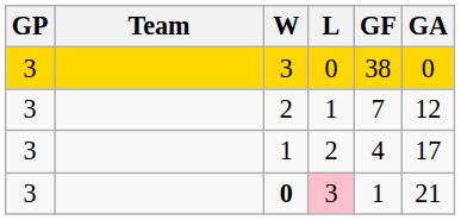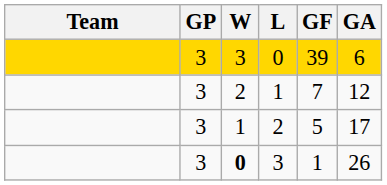columns swapped: Team <-> GP
row 2 | GF: 38 -> 39
row 2 | GA: 0 -> 6
row 4 | GF: 4 -> 5
row 5 | L: pink background -> no background
row 5 | GA: 21 -> 26
